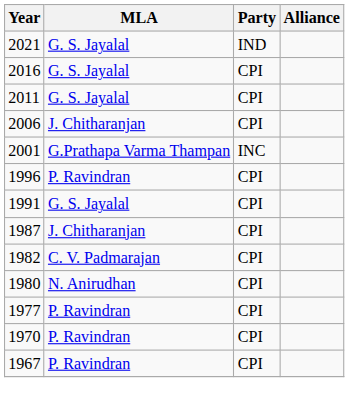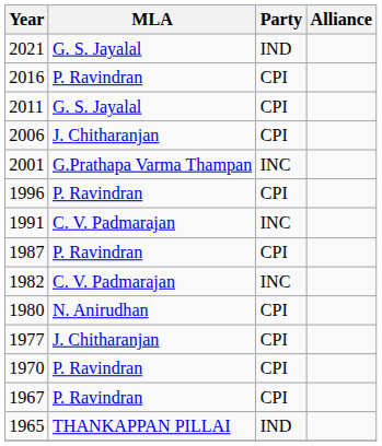2016 | MLA: G. S. Jayalal -> P. Ravindran
1991 | MLA: G. S. Jayalal -> C. V. Padmarajan
1991 | Party: CPI -> INC
1987 | MLA: J. Chitharanjan -> P. Ravindran
1982 | Party: CPI -> INC
1977 | MLA: P. Ravindran -> J. Chitharanjan
+ row: 1965 | THANKAPPAN PILLAI | IND
